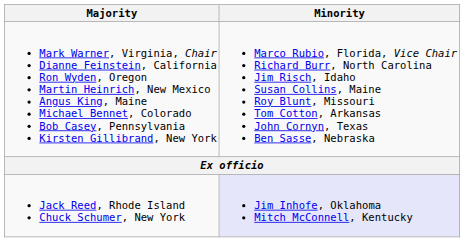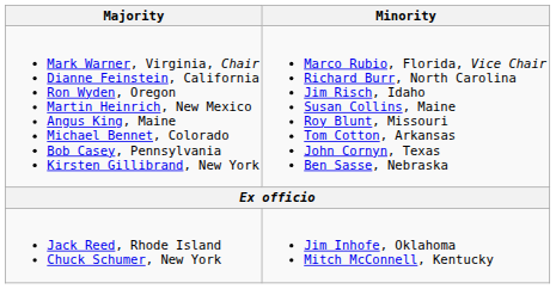Jack Reed, Rhode Island Chuck Schumer, New York | Minority: lavender background -> no background
